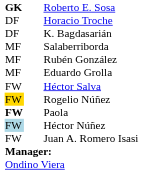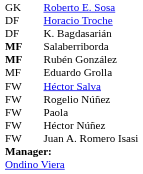Roberto E. Sosa | column 1: bold -> normal
Salaberriborda | column 1: normal -> bold
Rubén González | column 1: normal -> bold
Rogelio Núñez | column 1: gold background -> no background
Paola | column 1: bold -> normal
Héctor Núñez | column 1: lightblue background -> no background
